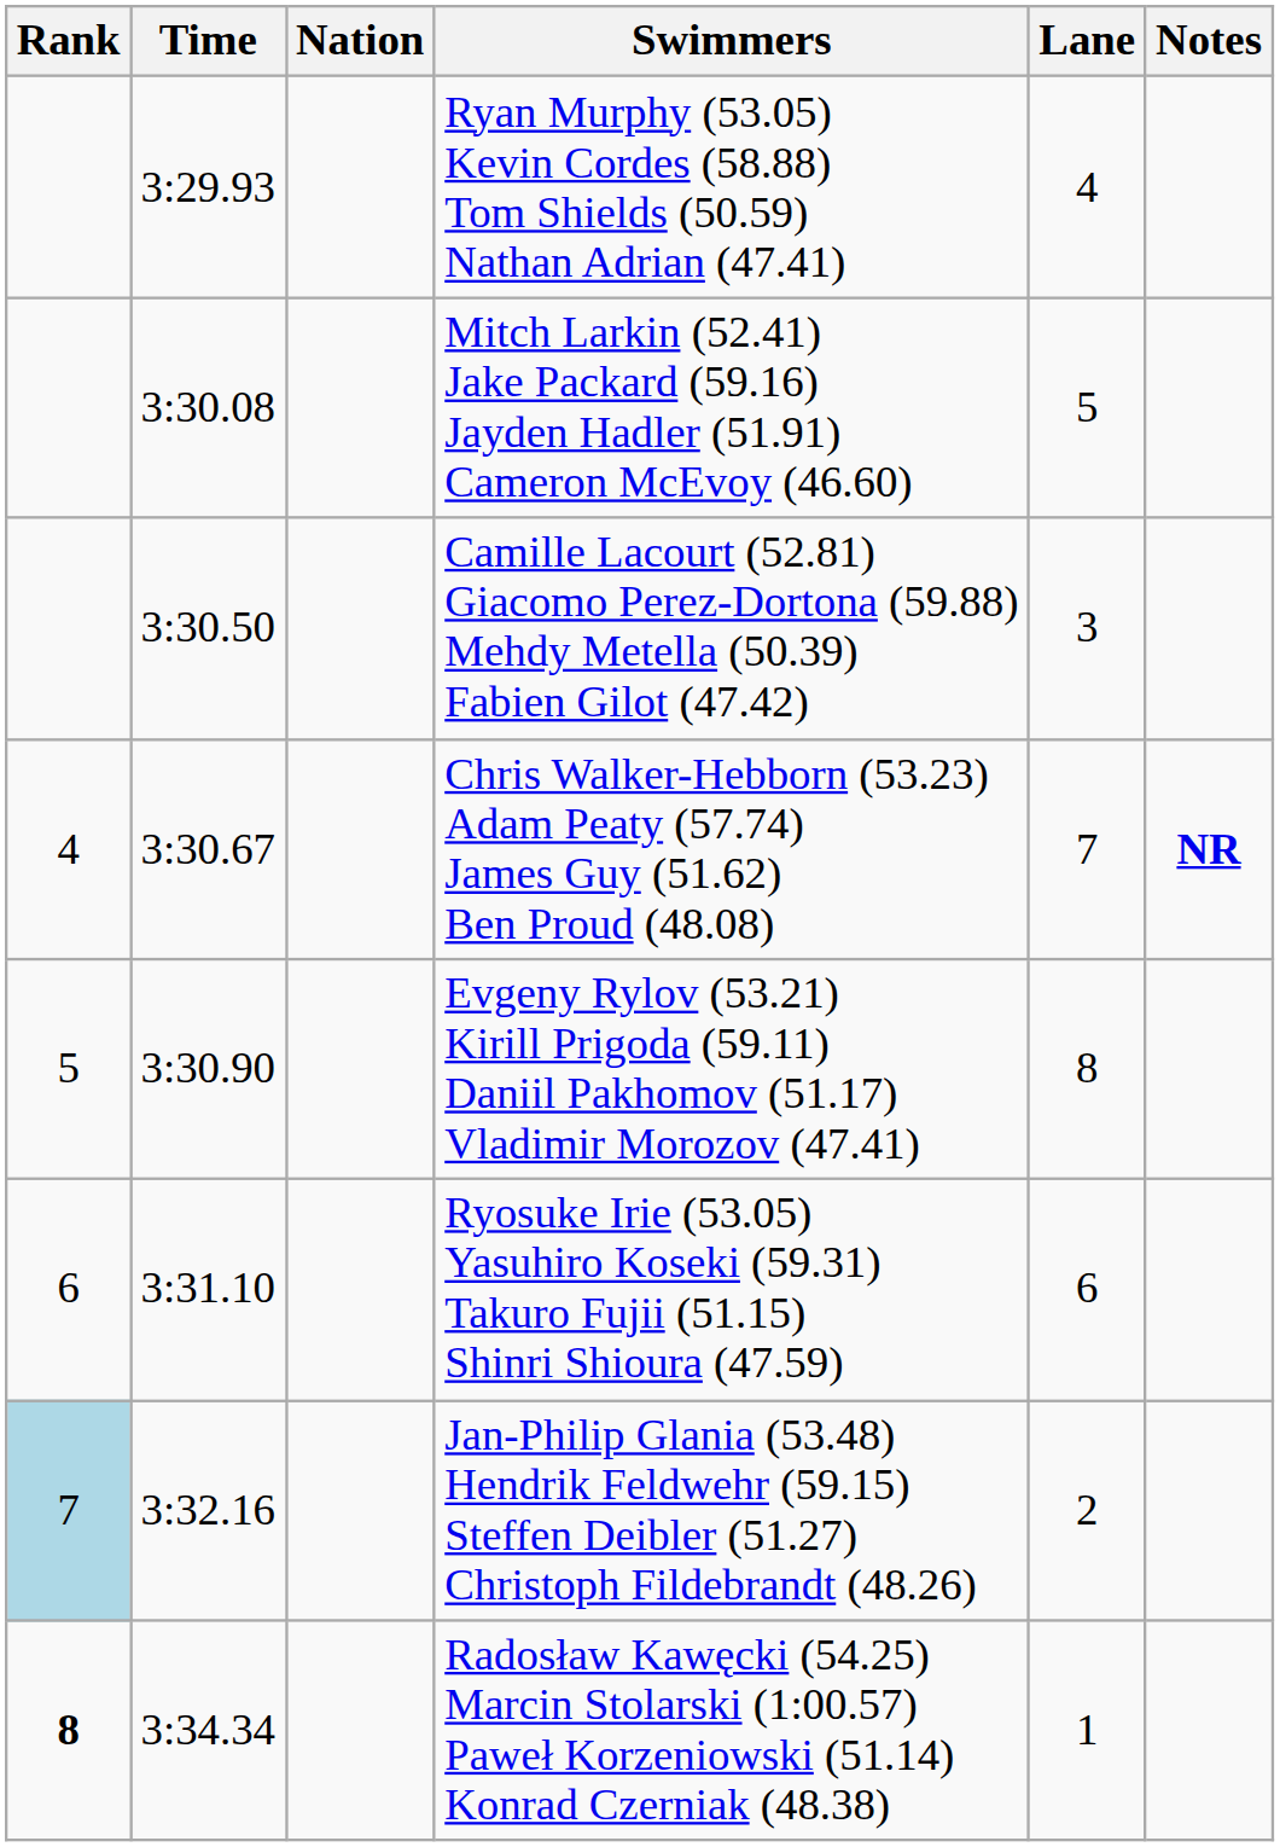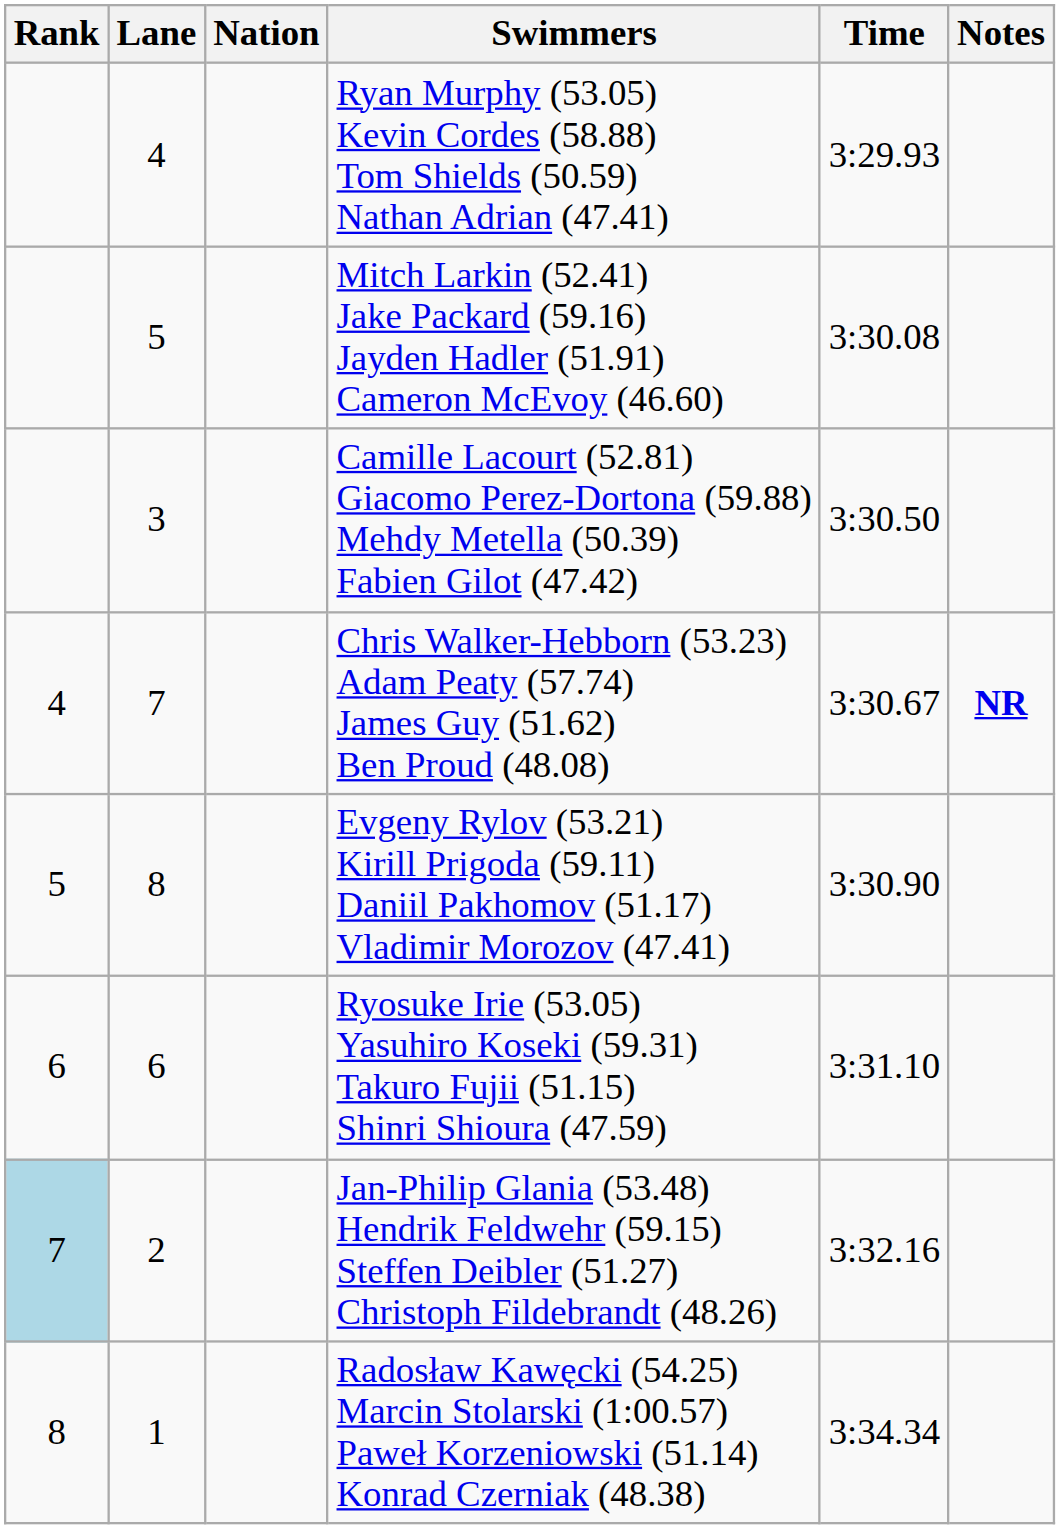columns swapped: Lane <-> Time
row 9 | Rank: bold -> normal
